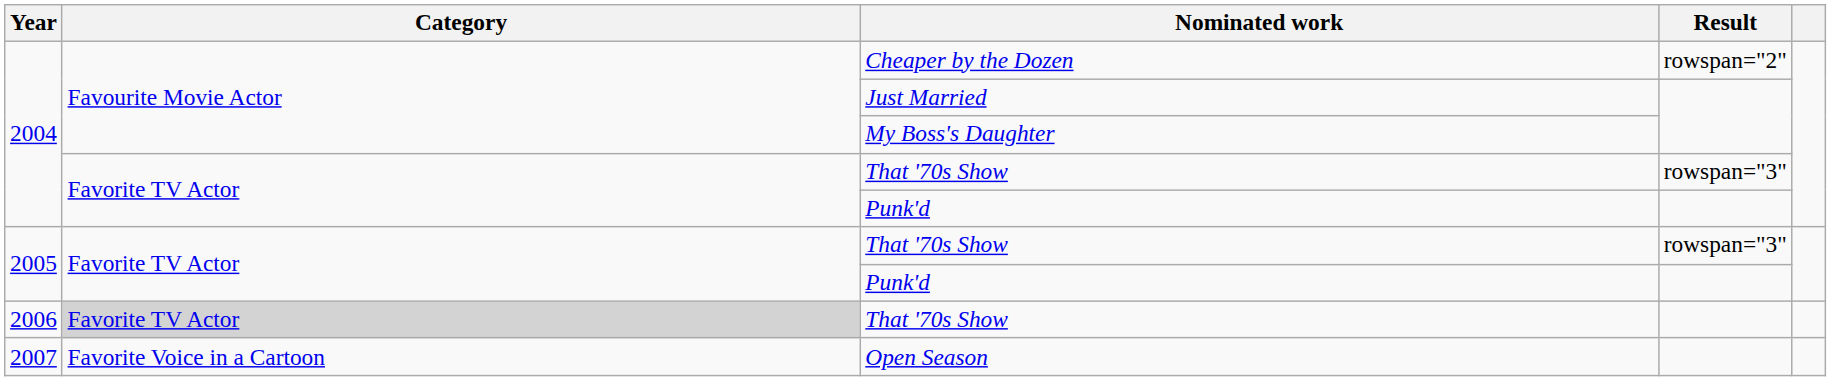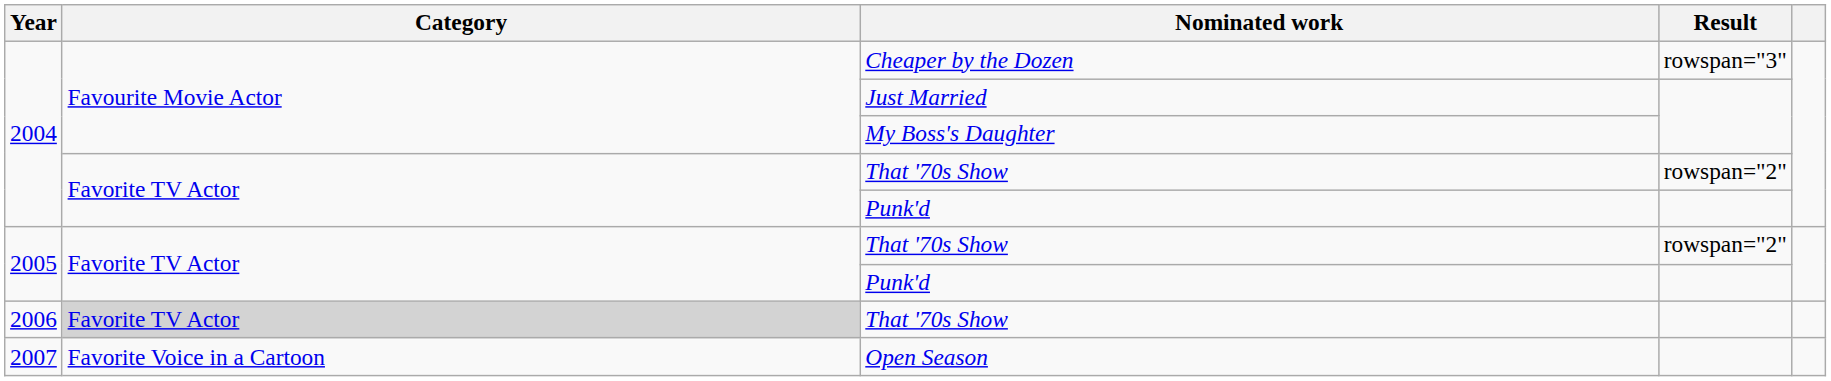Cheaper by the Dozen | Result: rowspan="2" -> rowspan="3"
2004 / That '70s Show | Result: rowspan="3" -> rowspan="2"
2005 / That '70s Show | Result: rowspan="3" -> rowspan="2"
